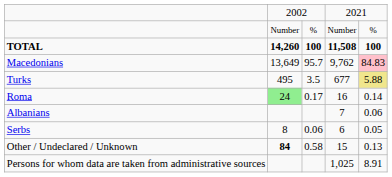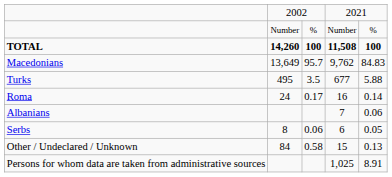Macedonians | column 5: pink background -> no background
Turks | column 5: khaki background -> no background
Roma | column 2: lightgreen background -> no background
Other / Undeclared / Unknown | column 2: bold -> normal
